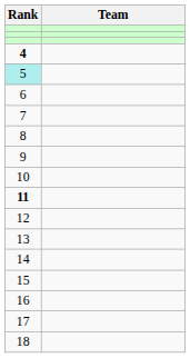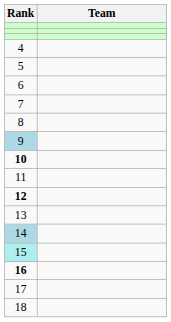row 5 | Rank: bold -> normal
row 6 | Rank: paleturquoise background -> no background
row 10 | Rank: no background -> lightblue background
row 11 | Rank: normal -> bold
row 12 | Rank: bold -> normal
row 13 | Rank: normal -> bold
row 15 | Rank: no background -> lightblue background
row 16 | Rank: no background -> paleturquoise background
row 17 | Rank: normal -> bold
